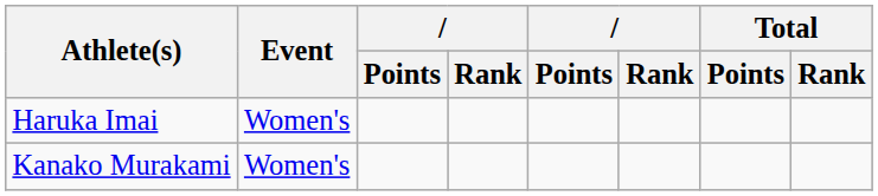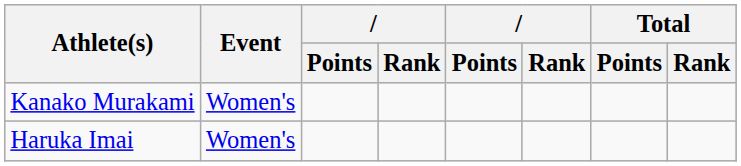rows swapped: Kanako Murakami <-> Haruka Imai
